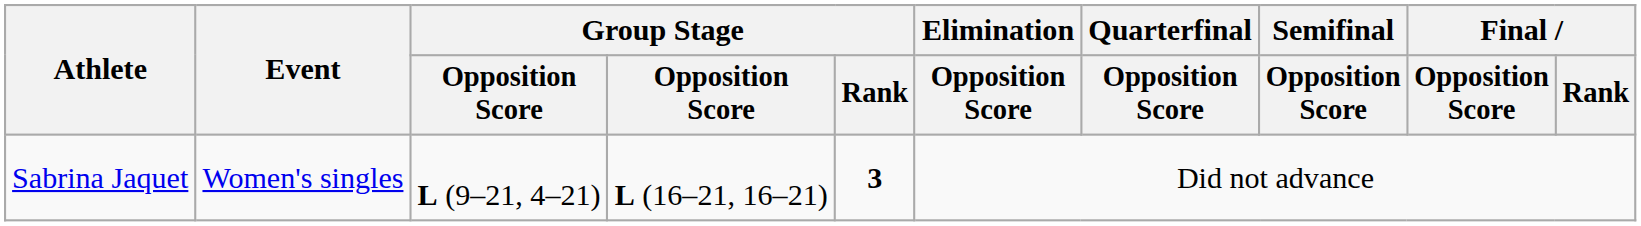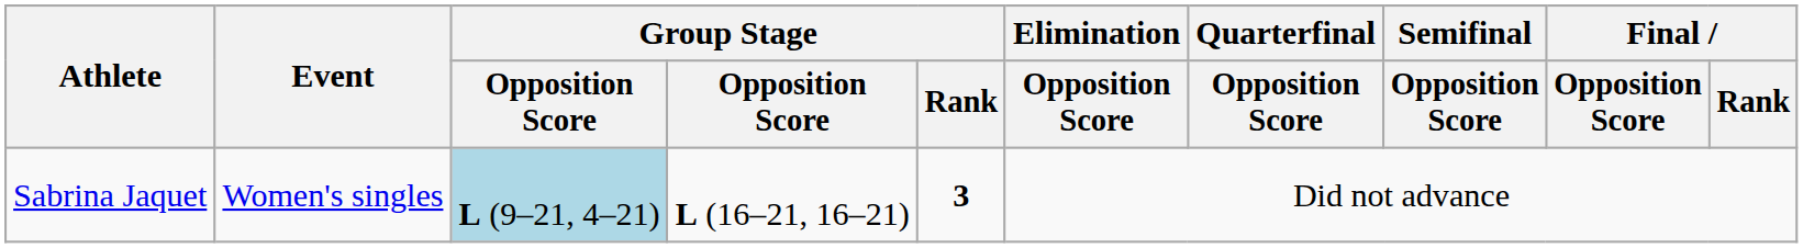Sabrina Jaquet | column 3: no background -> lightblue background
